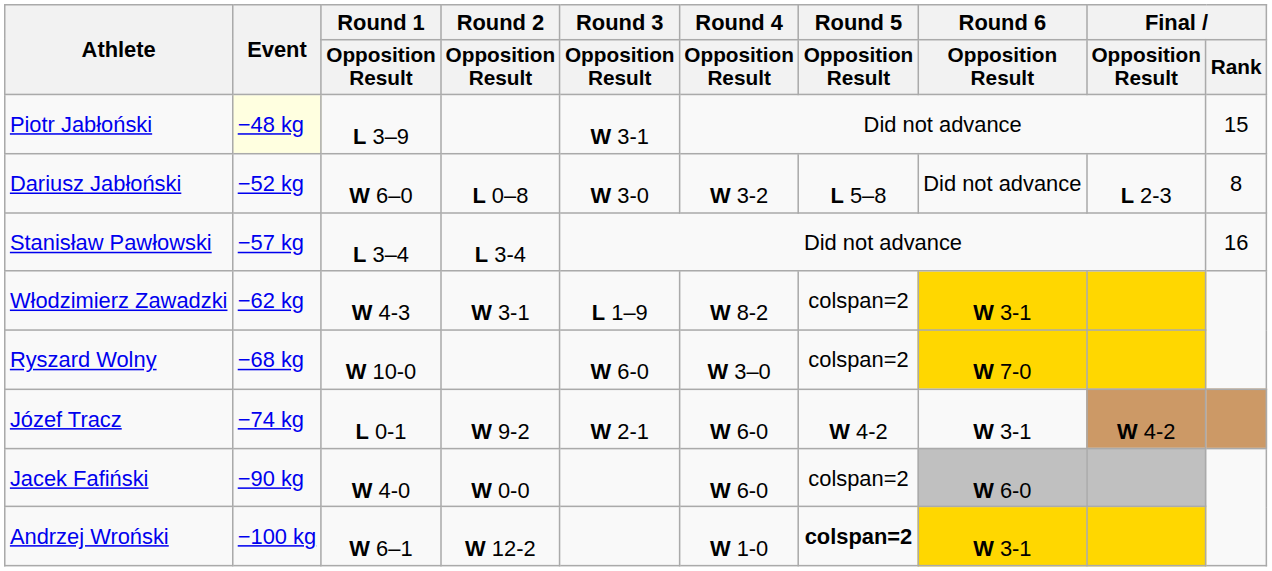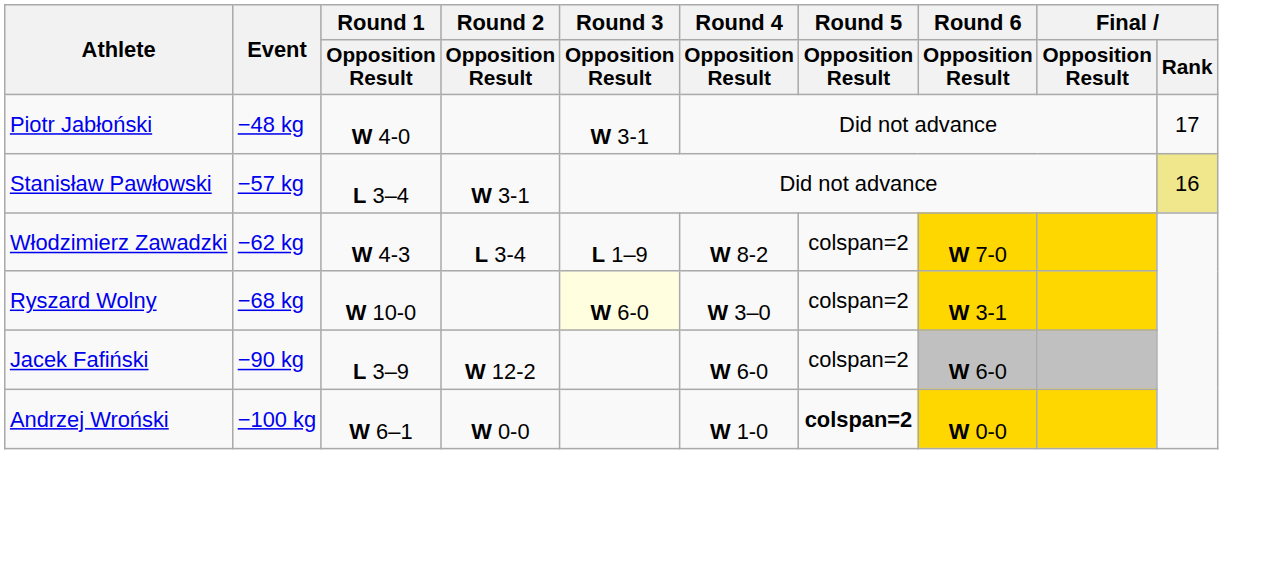Piotr Jabłoński | Event: lightyellow background -> no background
Piotr Jabłoński | Round 1 / Opposition Result: L 3–9 -> W 4-0
Piotr Jabłoński | Final / Rank: 15 -> 17
- row: Dariusz Jabłoński | −52 kg | W 6–0 | L 0–8 | W 3-0 | W 3-2 | L 5–8 | Did not advance | L 2-3 | 8
Stanisław Pawłowski | Round 2 / Opposition Result: L 3-4 -> W 3-1
Stanisław Pawłowski | Final / Rank: no background -> khaki background
Włodzimierz Zawadzki | Round 2 / Opposition Result: W 3-1 -> L 3-4
Włodzimierz Zawadzki | Round 6 / Opposition Result: W 3-1 -> W 7-0
Ryszard Wolny | Round 3 / Opposition Result: no background -> lightyellow background
Ryszard Wolny | Round 6 / Opposition Result: W 7-0 -> W 3-1
- row: Józef Tracz | −74 kg | L 0-1 | W 9-2 | W 2-1 | W 6-0 | W 4-2 | W 3-1 | W 4-2
Jacek Fafiński | Round 1 / Opposition Result: W 4-0 -> L 3–9
Jacek Fafiński | Round 2 / Opposition Result: W 0-0 -> W 12-2
Andrzej Wroński | Round 2 / Opposition Result: W 12-2 -> W 0-0
Andrzej Wroński | Round 6 / Opposition Result: W 3-1 -> W 0-0
